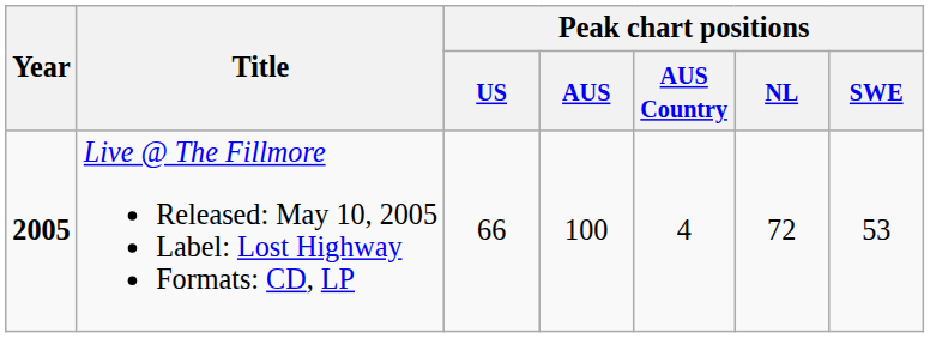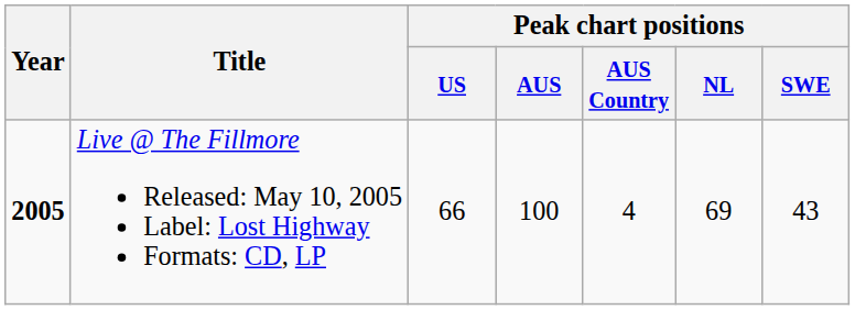row 3 | Peak chart positions / NL: 72 -> 69
row 3 | Peak chart positions / SWE: 53 -> 43
